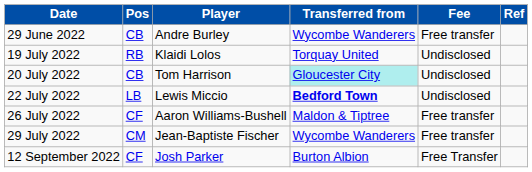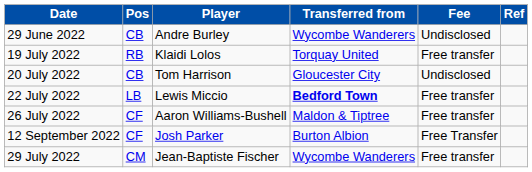29 June 2022 | Fee: Free transfer -> Undisclosed
19 July 2022 | Fee: Undisclosed -> Free transfer
20 July 2022 | Transferred from: paleturquoise background -> no background
22 July 2022 | Fee: Undisclosed -> Free transfer
rows swapped: 29 July 2022 <-> 12 September 2022
